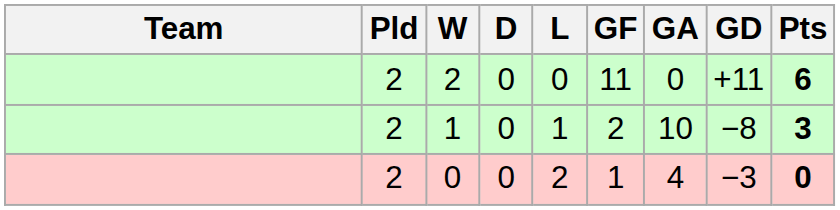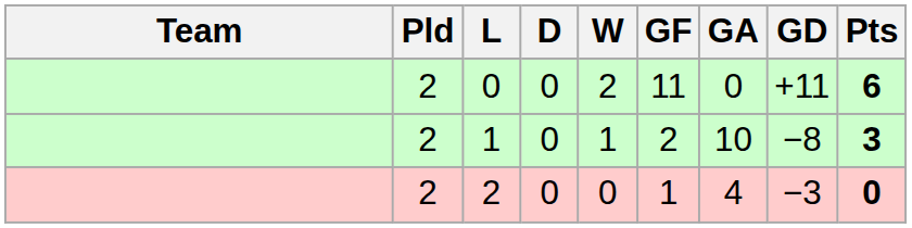columns swapped: W <-> L
